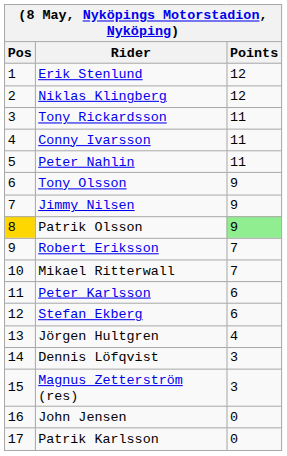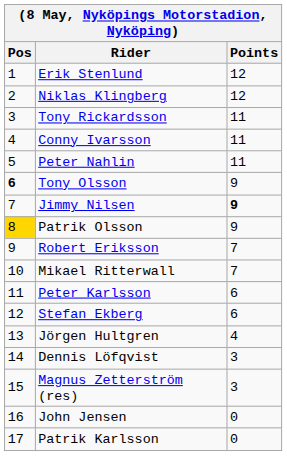Tony Olsson | Pos: normal -> bold
Jimmy Nilsen | Points: normal -> bold
Patrik Olsson | Points: lightgreen background -> no background
